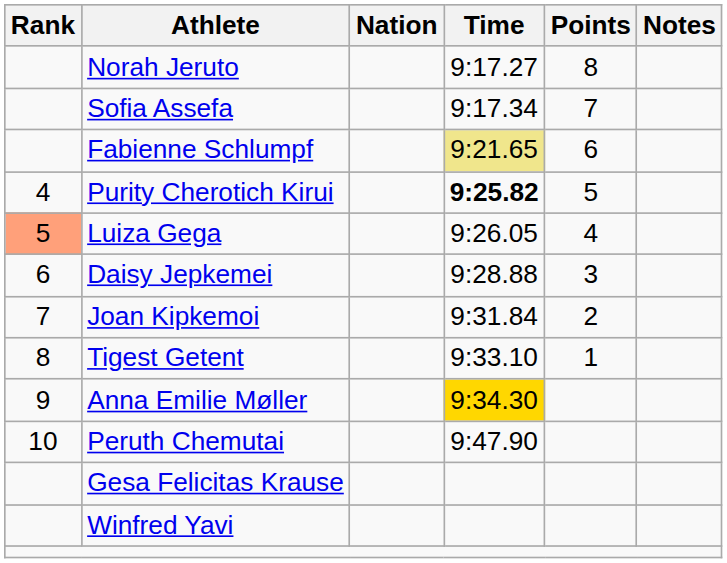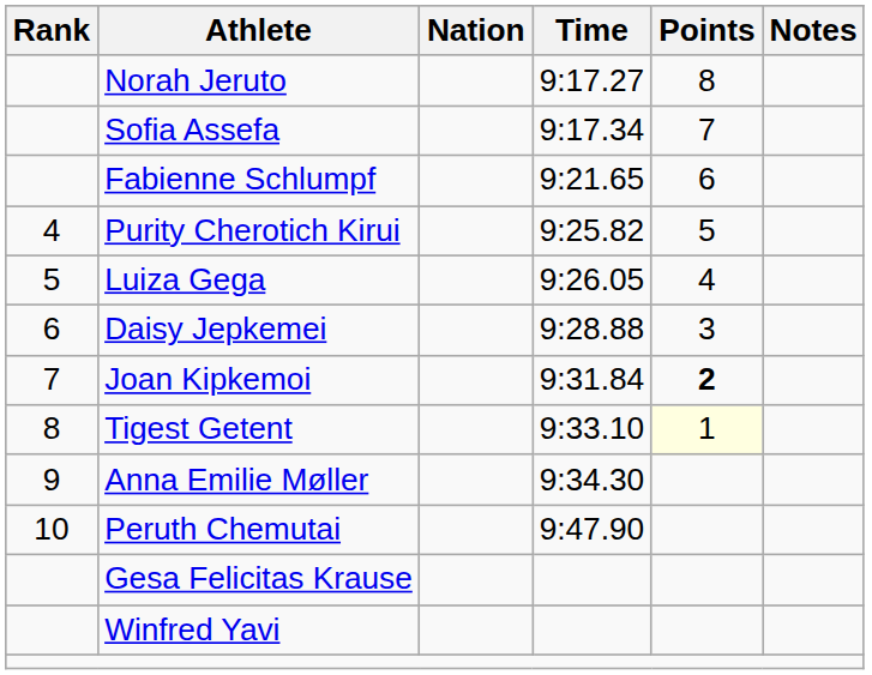Fabienne Schlumpf | Time: khaki background -> no background
Purity Cherotich Kirui | Time: bold -> normal
Luiza Gega | Rank: lightsalmon background -> no background
Joan Kipkemoi | Points: normal -> bold
Tigest Getent | Points: no background -> lightyellow background
Anna Emilie Møller | Time: gold background -> no background
